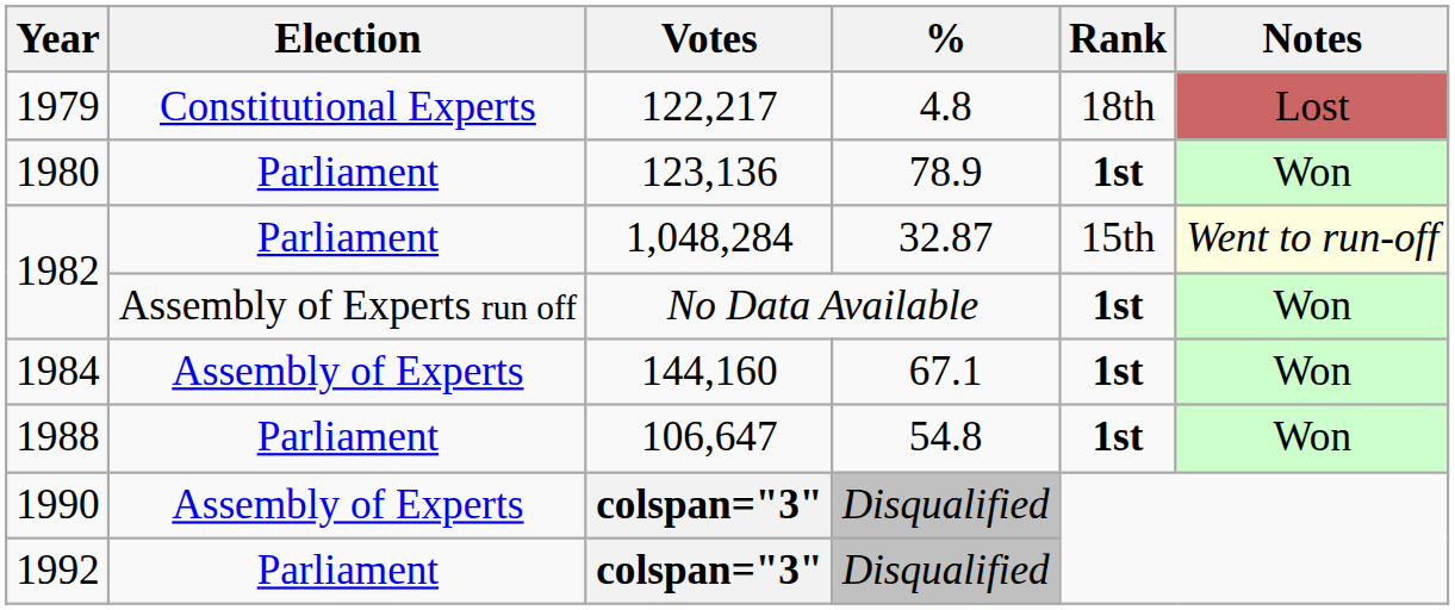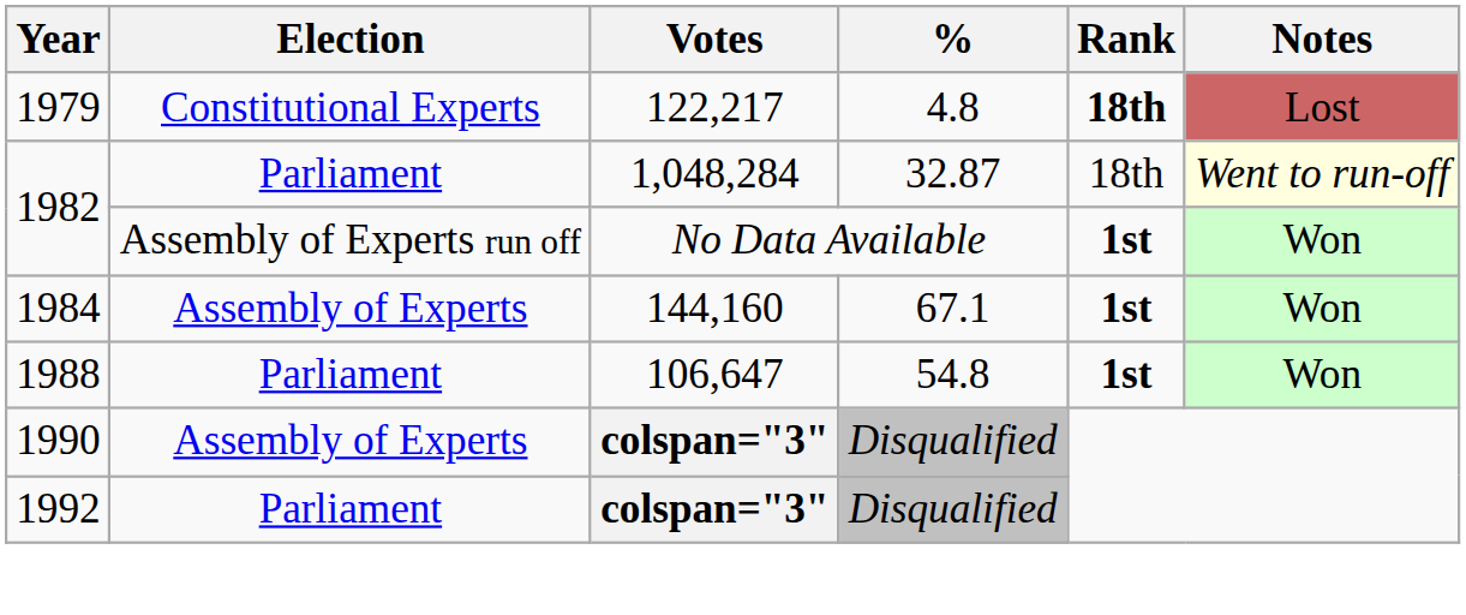1979 | Rank: normal -> bold
- row: 1980 | Parliament | 123,136 | 78.9 | 1st | Won
1982 / 1,048,284 | Rank: 15th -> 18th
